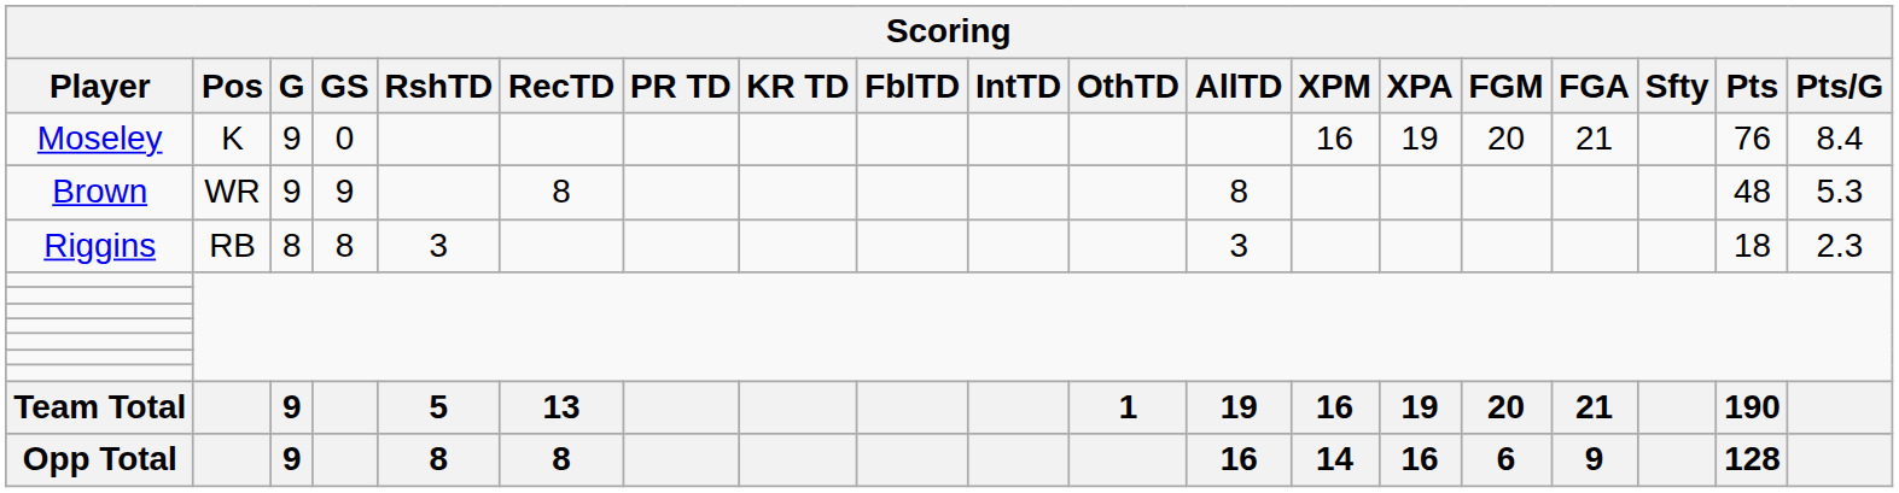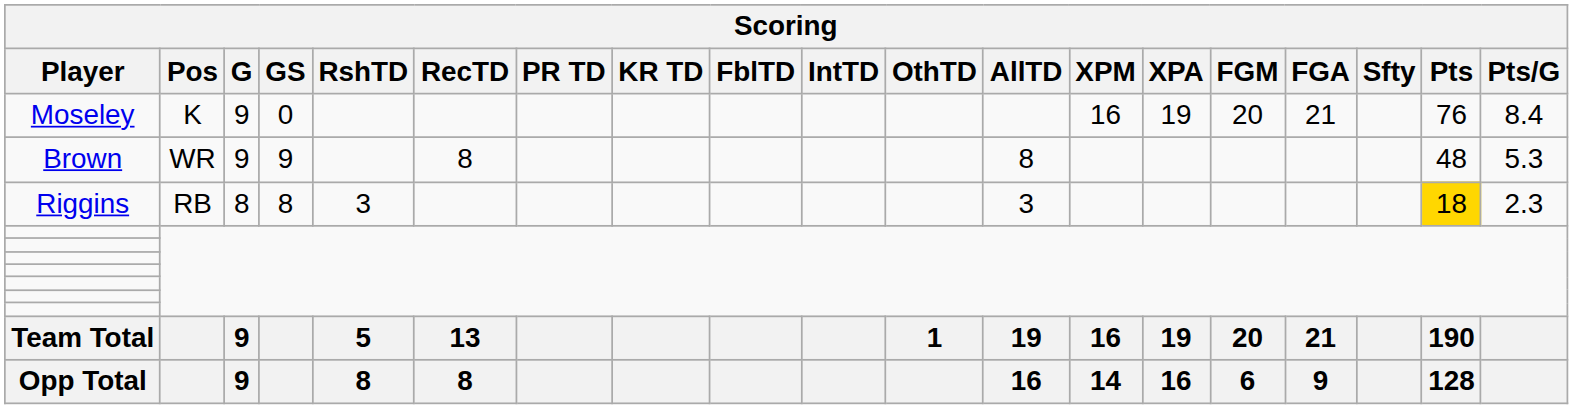Riggins | Pts: no background -> gold background
